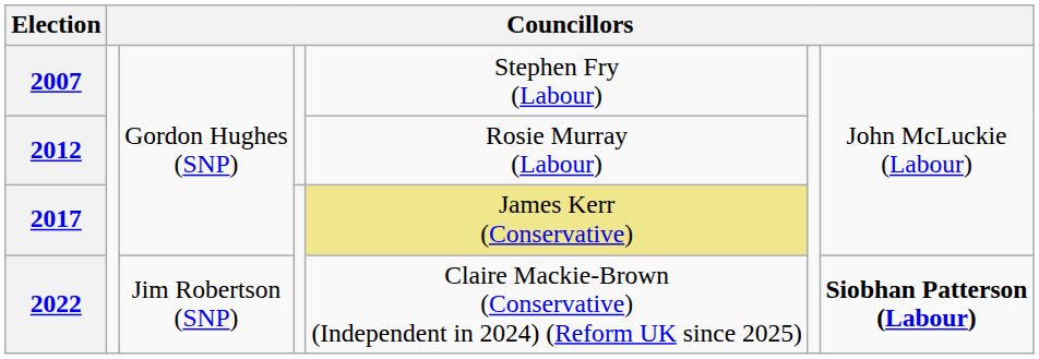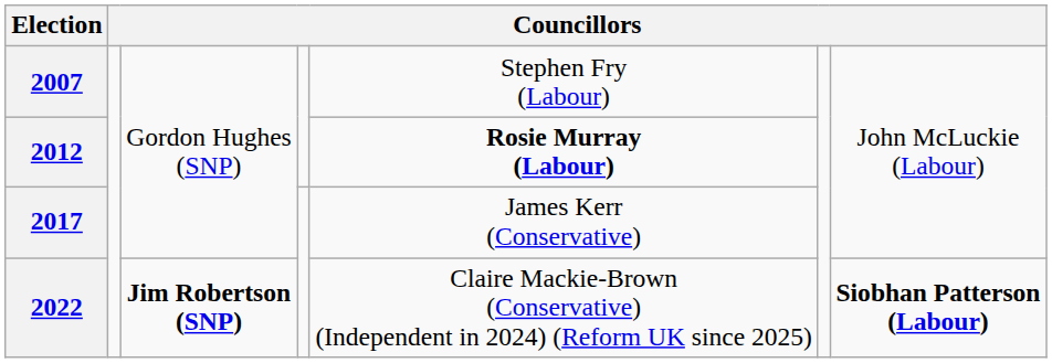2012 | column 5: normal -> bold
2017 | column 5: khaki background -> no background
2022 | column 3: normal -> bold
